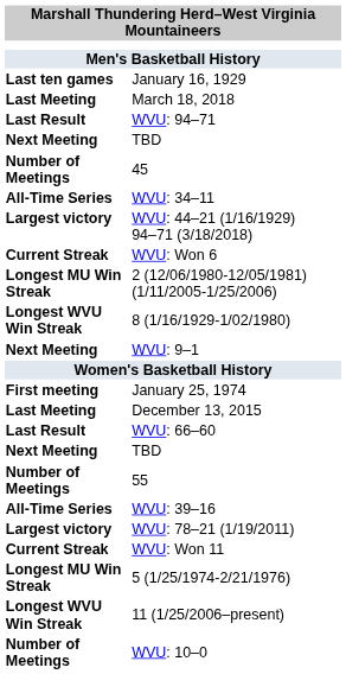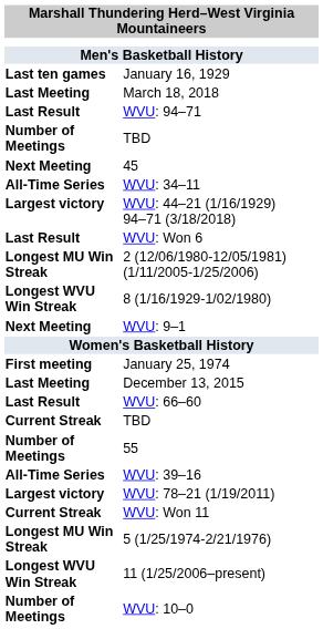row 6 | column 1: Next Meeting -> Number of Meetings
row 7 | column 1: Number of Meetings -> Next Meeting
row 10 | column 1: Current Streak -> Last Result
row 18 | column 1: Next Meeting -> Current Streak
